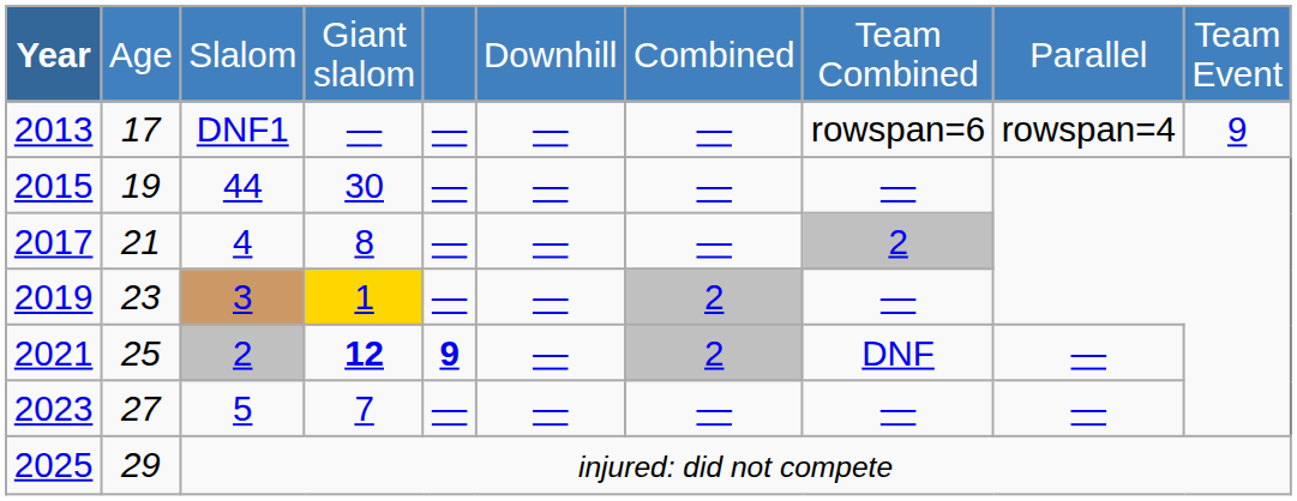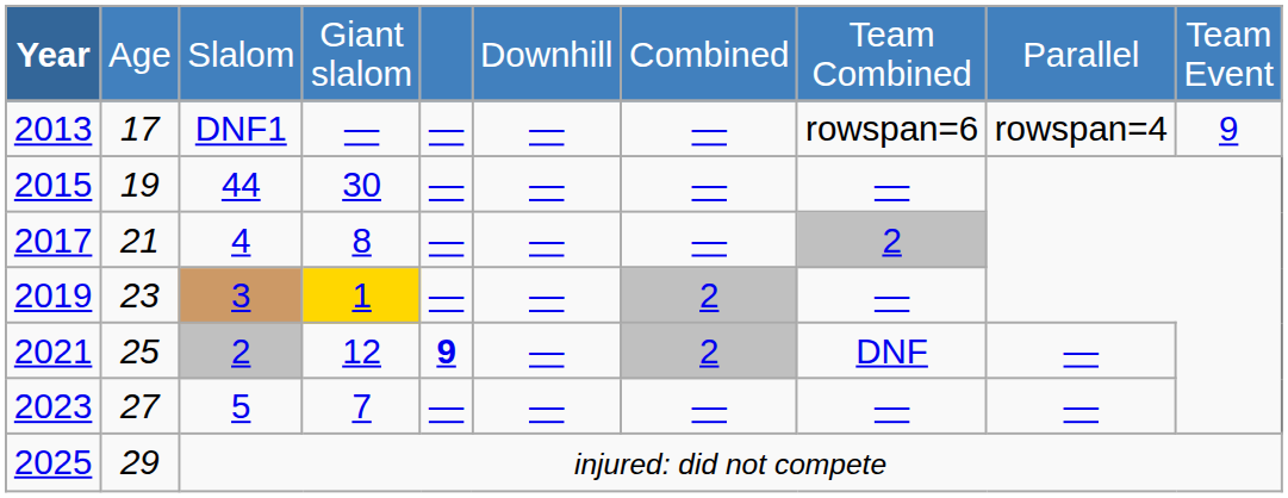2021 | column 4: bold -> normal
